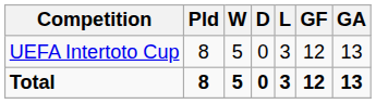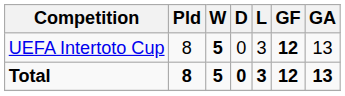UEFA Intertoto Cup | W: normal -> bold
UEFA Intertoto Cup | GF: normal -> bold
